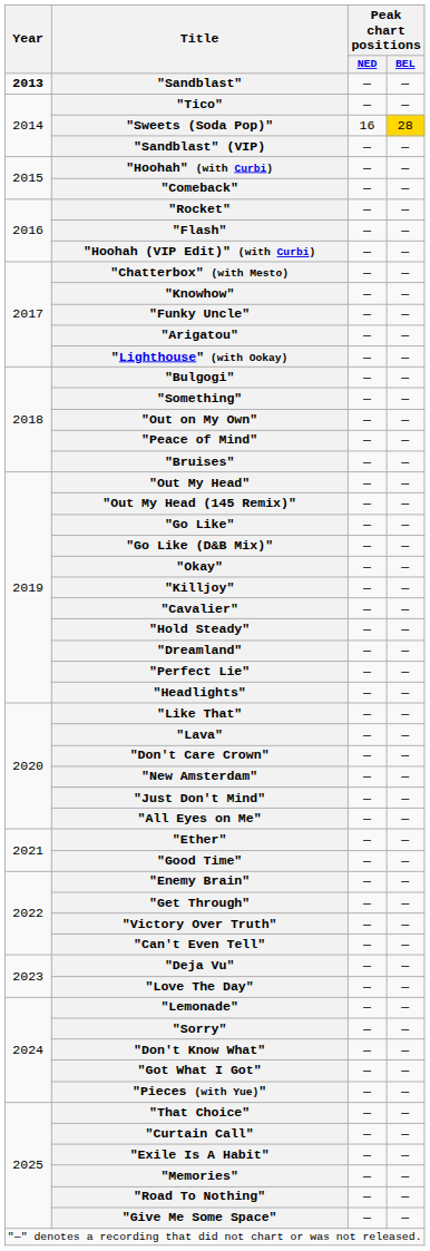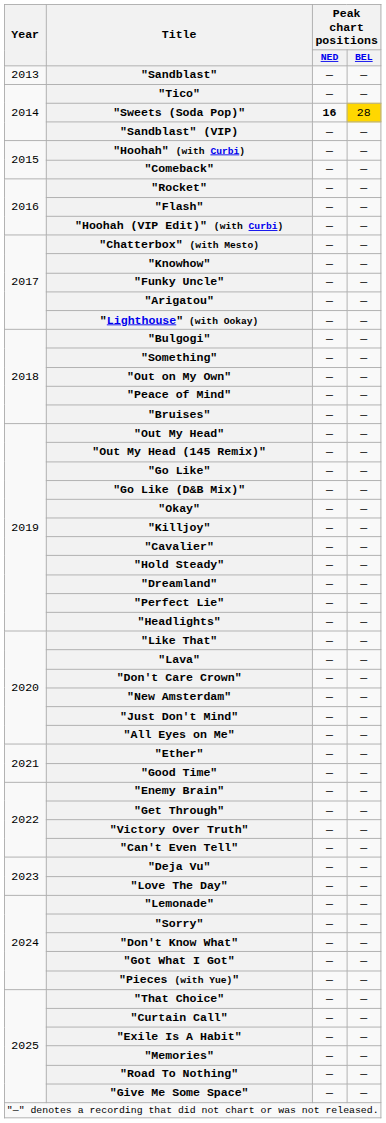"Sandblast" | Year: bold -> normal
"Sweets (Soda Pop)" | Peak chart positions / NED: normal -> bold
